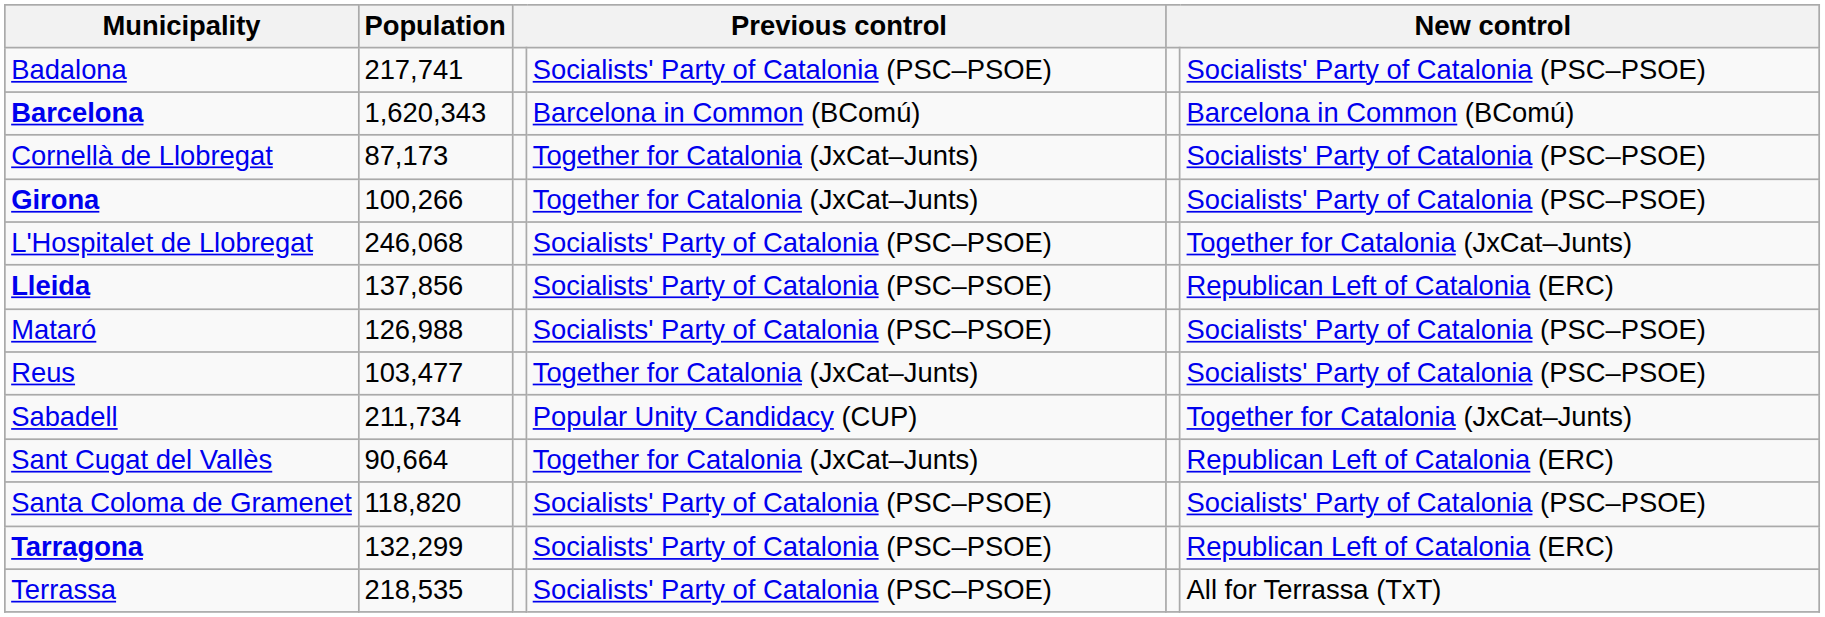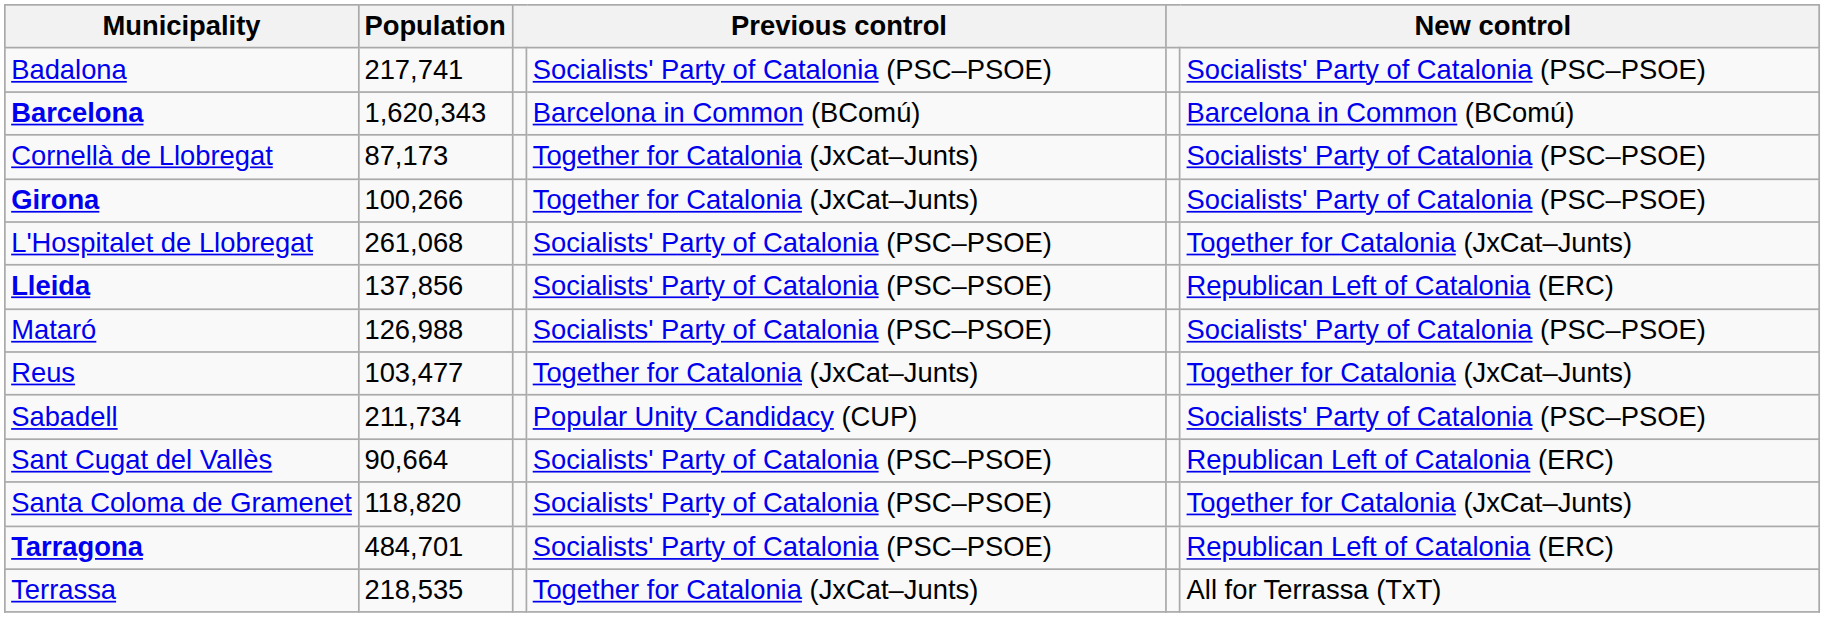L'Hospitalet de Llobregat | Population: 246,068 -> 261,068
Reus | column 6: Socialists' Party of Catalonia (PSC–PSOE) -> Together for Catalonia (JxCat–Junts)
Sabadell | column 6: Together for Catalonia (JxCat–Junts) -> Socialists' Party of Catalonia (PSC–PSOE)
Sant Cugat del Vallès | column 4: Together for Catalonia (JxCat–Junts) -> Socialists' Party of Catalonia (PSC–PSOE)
Santa Coloma de Gramenet | column 6: Socialists' Party of Catalonia (PSC–PSOE) -> Together for Catalonia (JxCat–Junts)
Tarragona | Population: 132,299 -> 484,701
Terrassa | column 4: Socialists' Party of Catalonia (PSC–PSOE) -> Together for Catalonia (JxCat–Junts)
